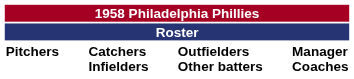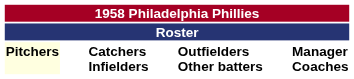Pitchers | column 1: no background -> lightyellow background
